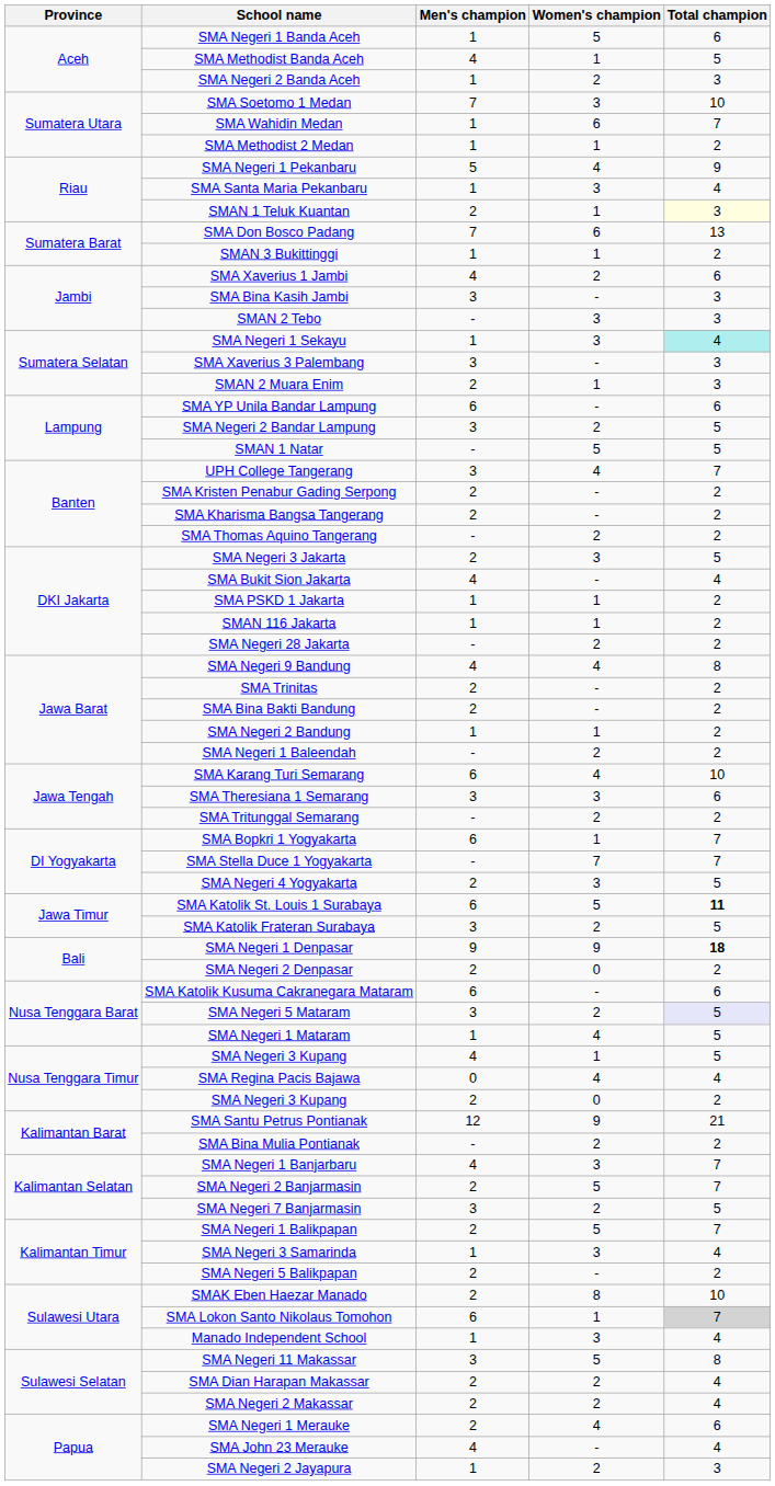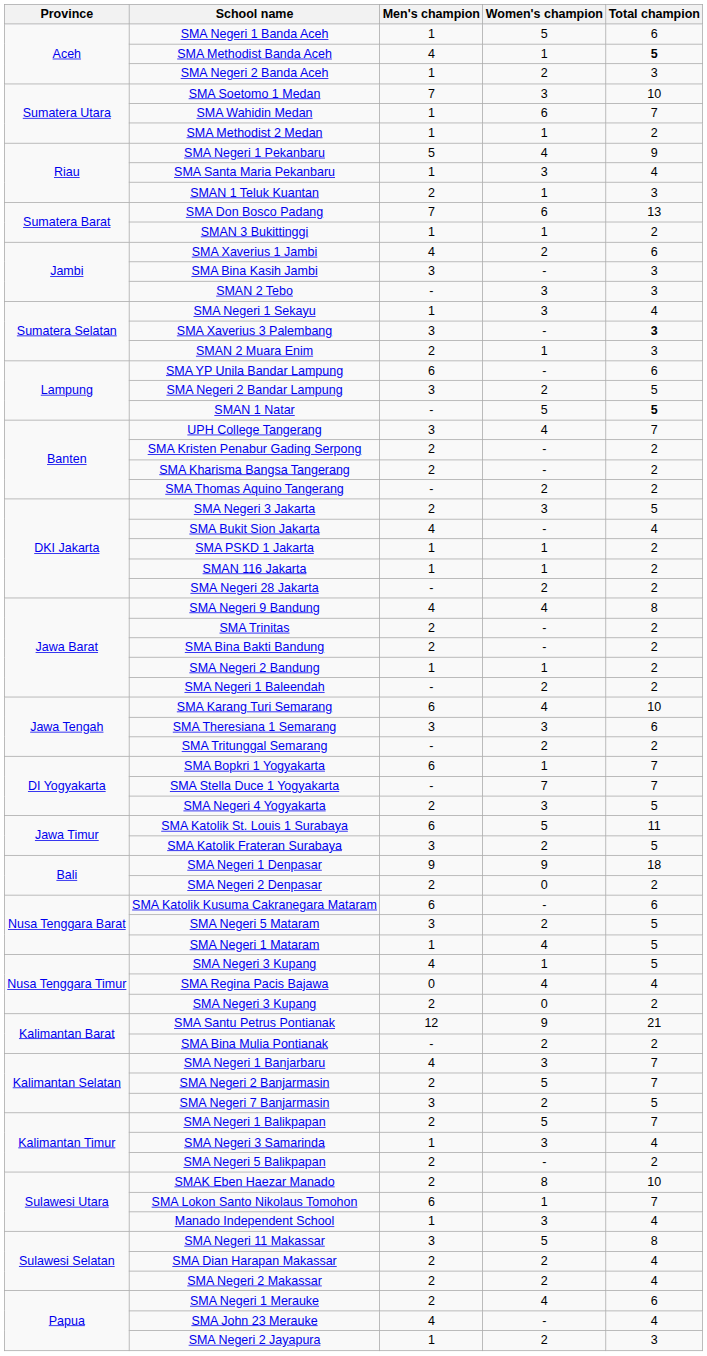SMA Methodist Banda Aceh | Total champion: normal -> bold
SMAN 1 Teluk Kuantan | Total champion: lightyellow background -> no background
SMA Negeri 1 Sekayu | Total champion: paleturquoise background -> no background
SMA Xaverius 3 Palembang | Total champion: normal -> bold
SMAN 1 Natar | Total champion: normal -> bold
SMA Katolik St. Louis 1 Surabaya | Total champion: bold -> normal
SMA Negeri 1 Denpasar | Total champion: bold -> normal
SMA Negeri 5 Mataram | Total champion: lavender background -> no background
SMA Lokon Santo Nikolaus Tomohon | Total champion: lightgrey background -> no background
